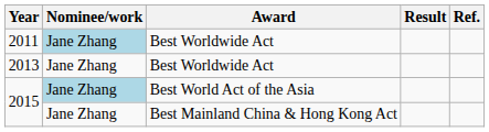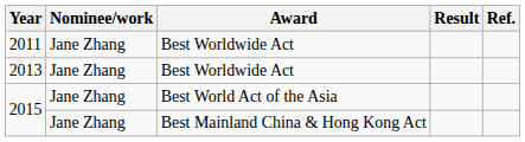2011 | Nominee/work: lightblue background -> no background
2015 / Best World Act of the Asia | Nominee/work: lightblue background -> no background
